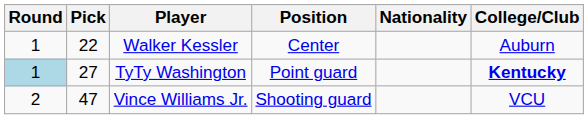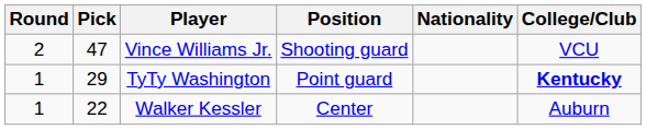rows swapped: Walker Kessler <-> Vince Williams Jr.
TyTy Washington | Round: lightblue background -> no background
TyTy Washington | Pick: 27 -> 29
